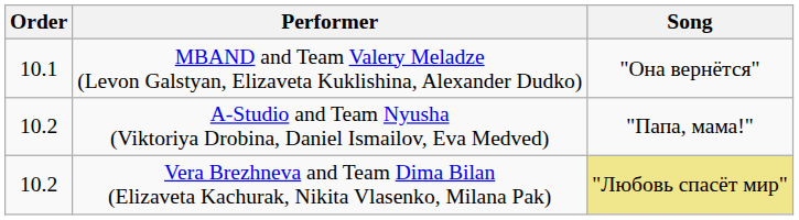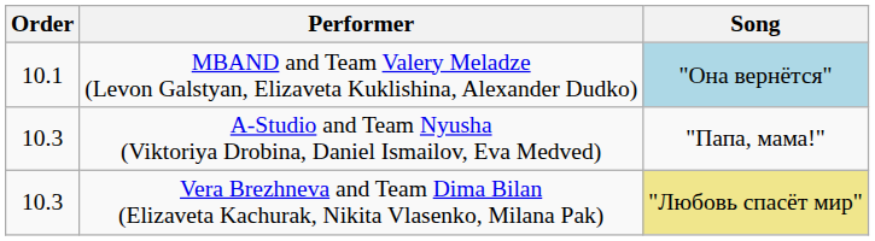row 2 | Song: no background -> lightblue background
row 3 | Order: 10.2 -> 10.3
row 4 | Order: 10.2 -> 10.3
